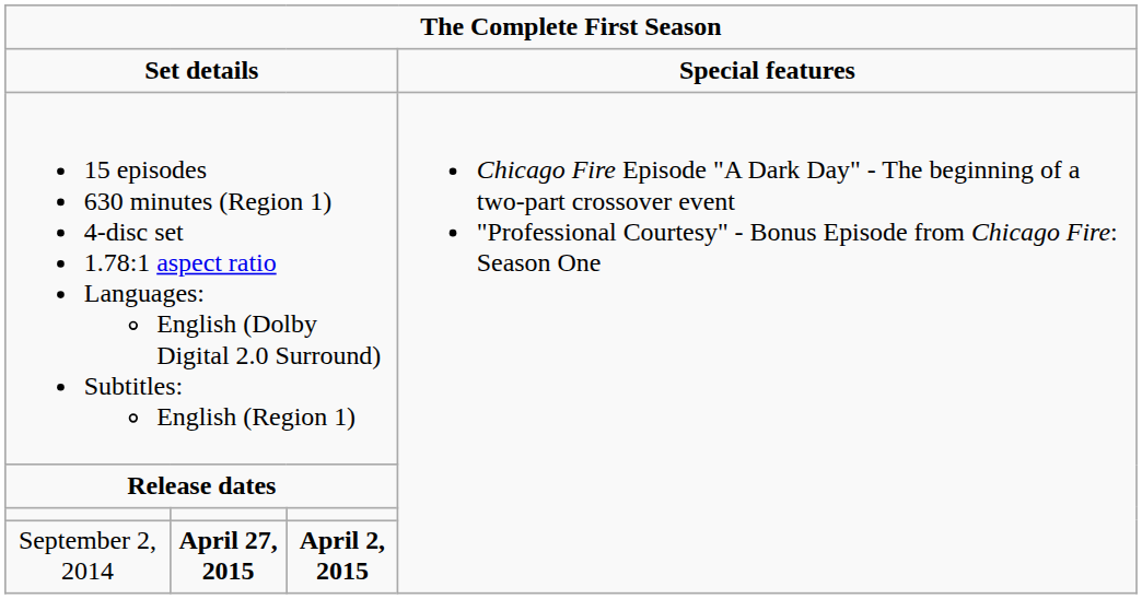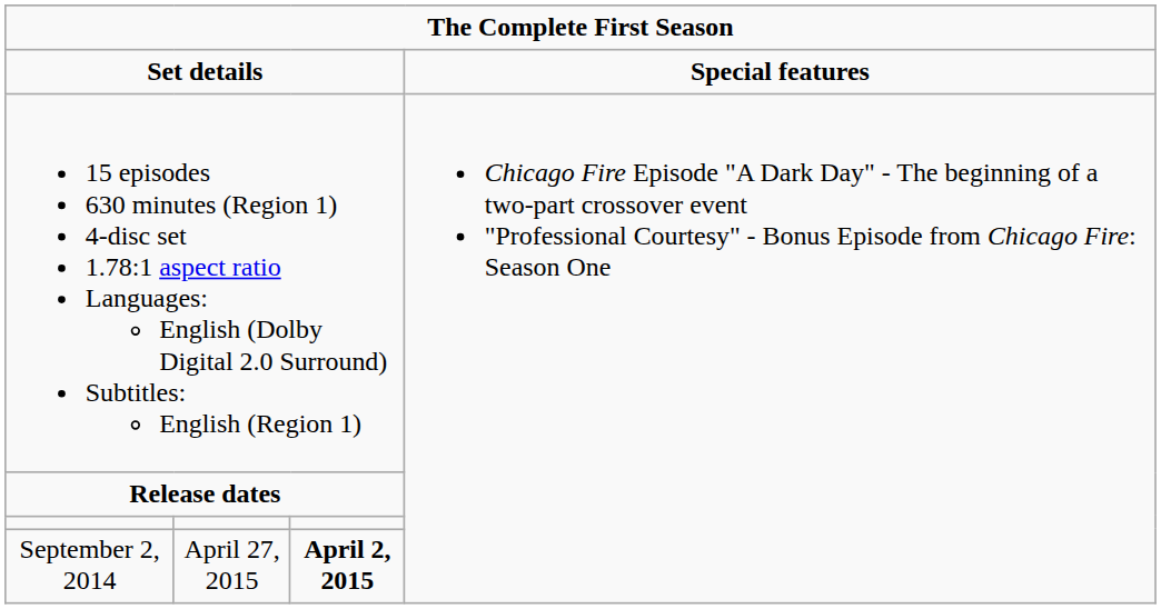September 2, 2014 | column 2: bold -> normal
